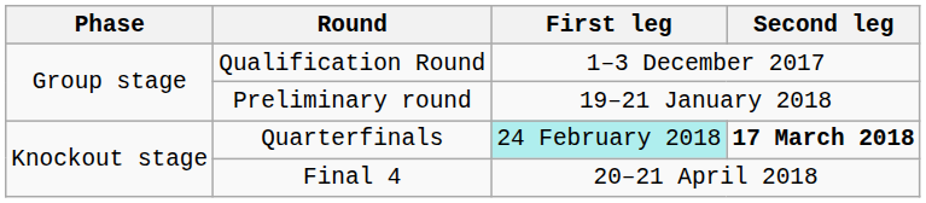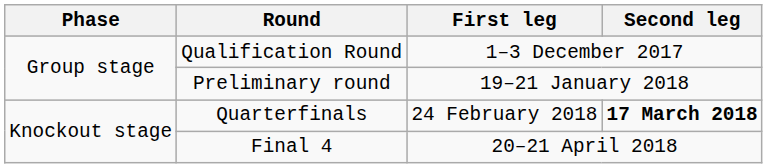Quarterfinals | First leg: paleturquoise background -> no background
